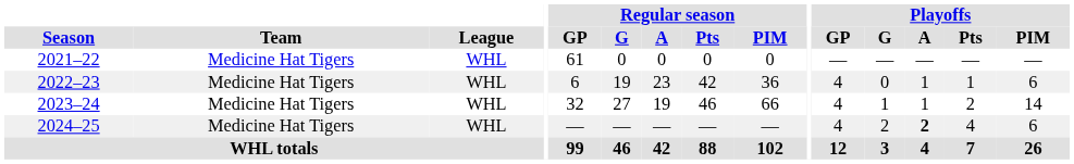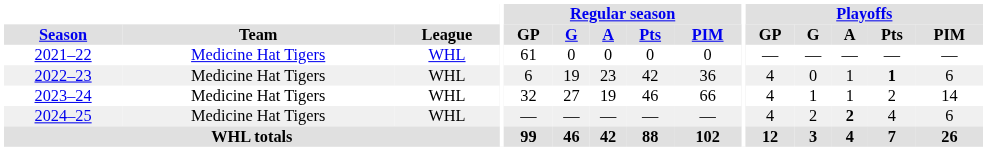2022–23 | Playoffs / Pts: normal -> bold
